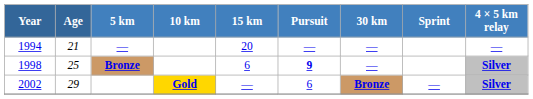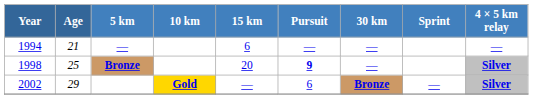1994 | 15 km: 20 -> 6
1998 | 15 km: 6 -> 20
